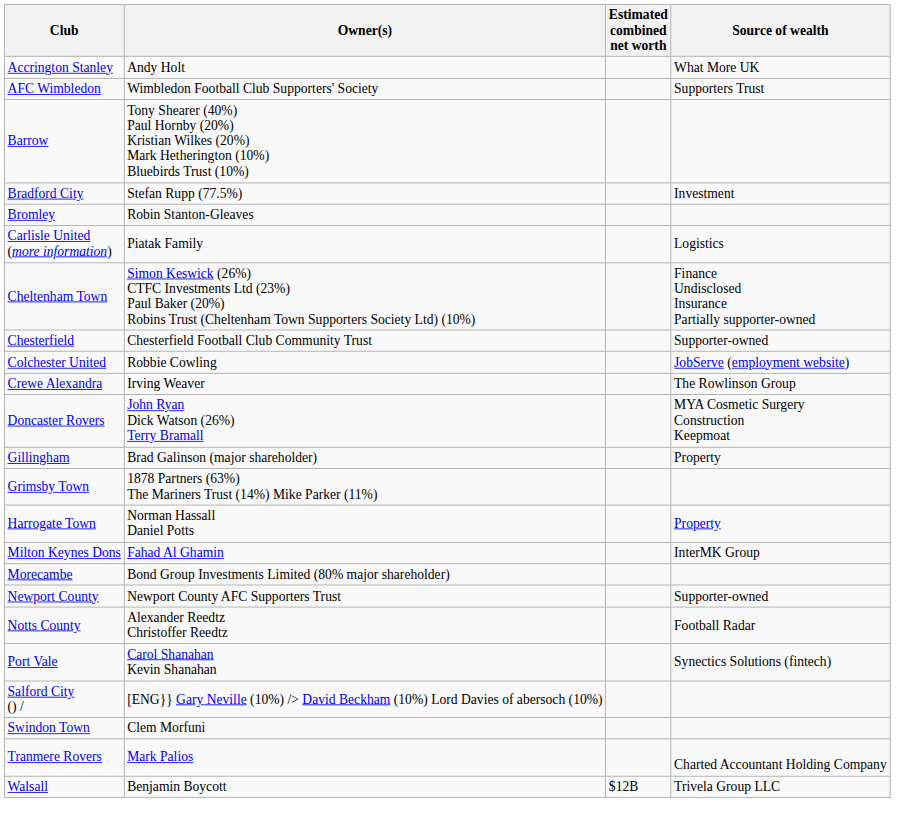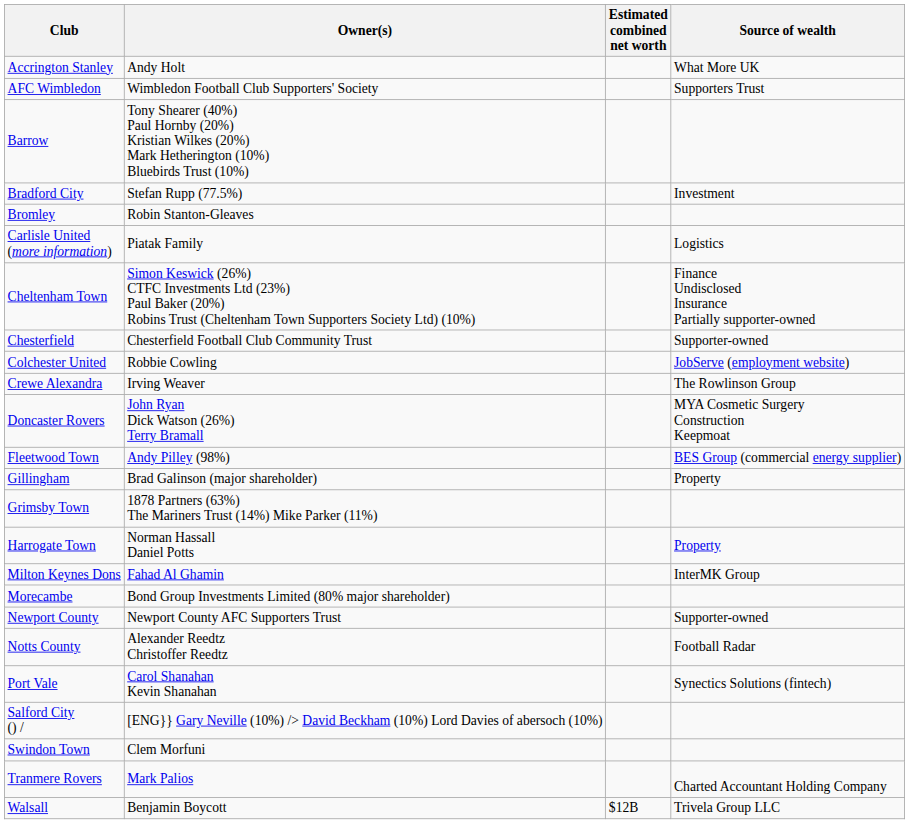+ row: Fleetwood Town | Andy Pilley (98%) | BES Group (commercial energy supplier)
